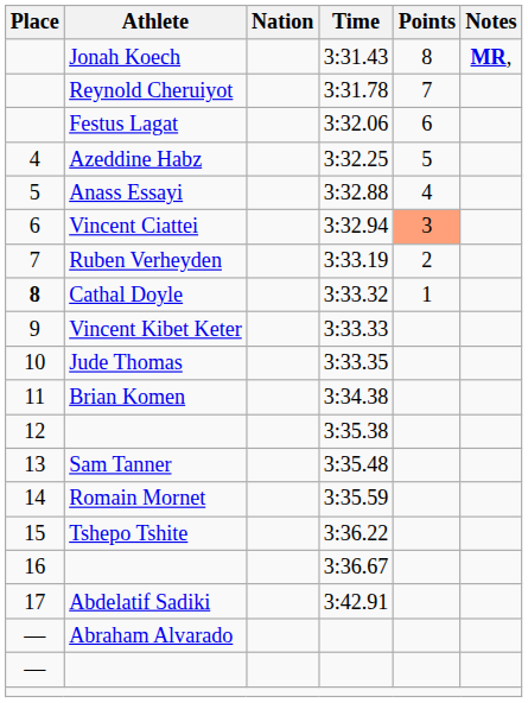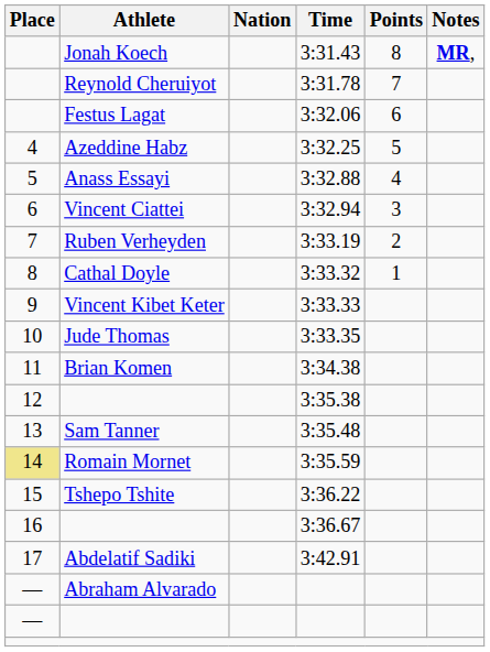3:32.94 | Points: lightsalmon background -> no background
3:33.32 | Place: bold -> normal
3:35.59 | Place: no background -> khaki background
